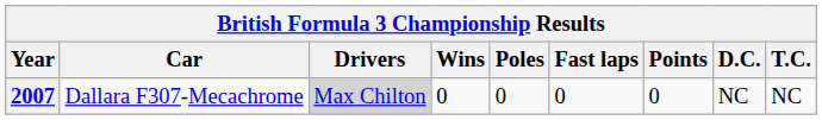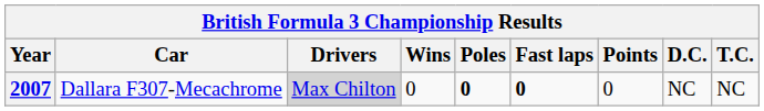2007 | Poles: normal -> bold
2007 | Fast laps: normal -> bold
